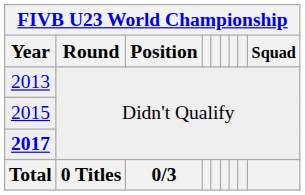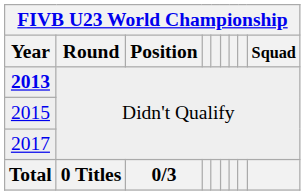2013 | FIVB U23 World Championship / Year: normal -> bold
2017 | FIVB U23 World Championship / Year: bold -> normal
